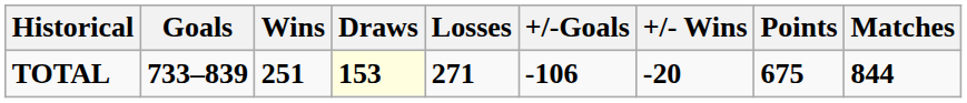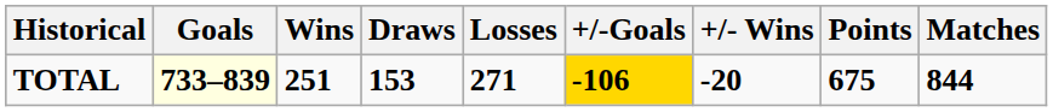row 2 | Goals: no background -> lightyellow background
row 2 | Draws: lightyellow background -> no background
row 2 | +/-Goals: no background -> gold background
